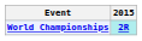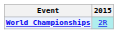World Championships | 2015: bold -> normal
